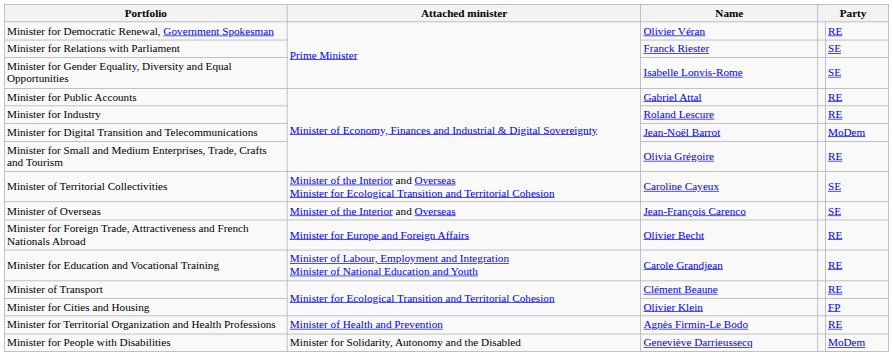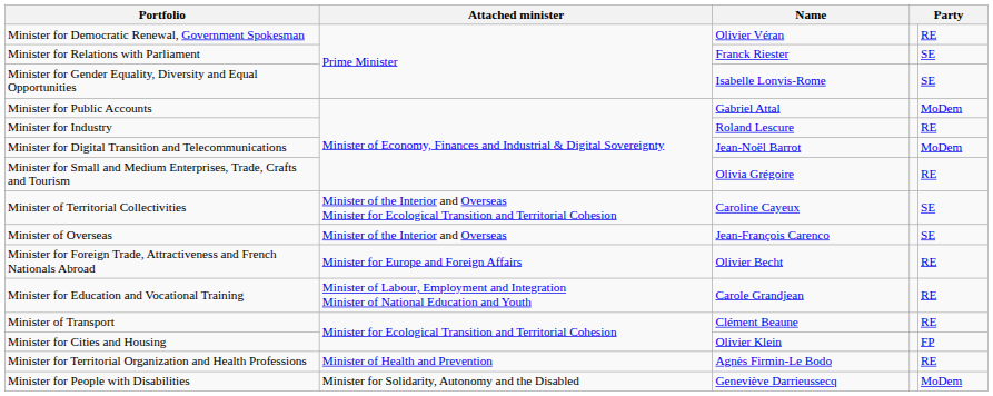Minister for Public Accounts | column 5: RE -> MoDem
